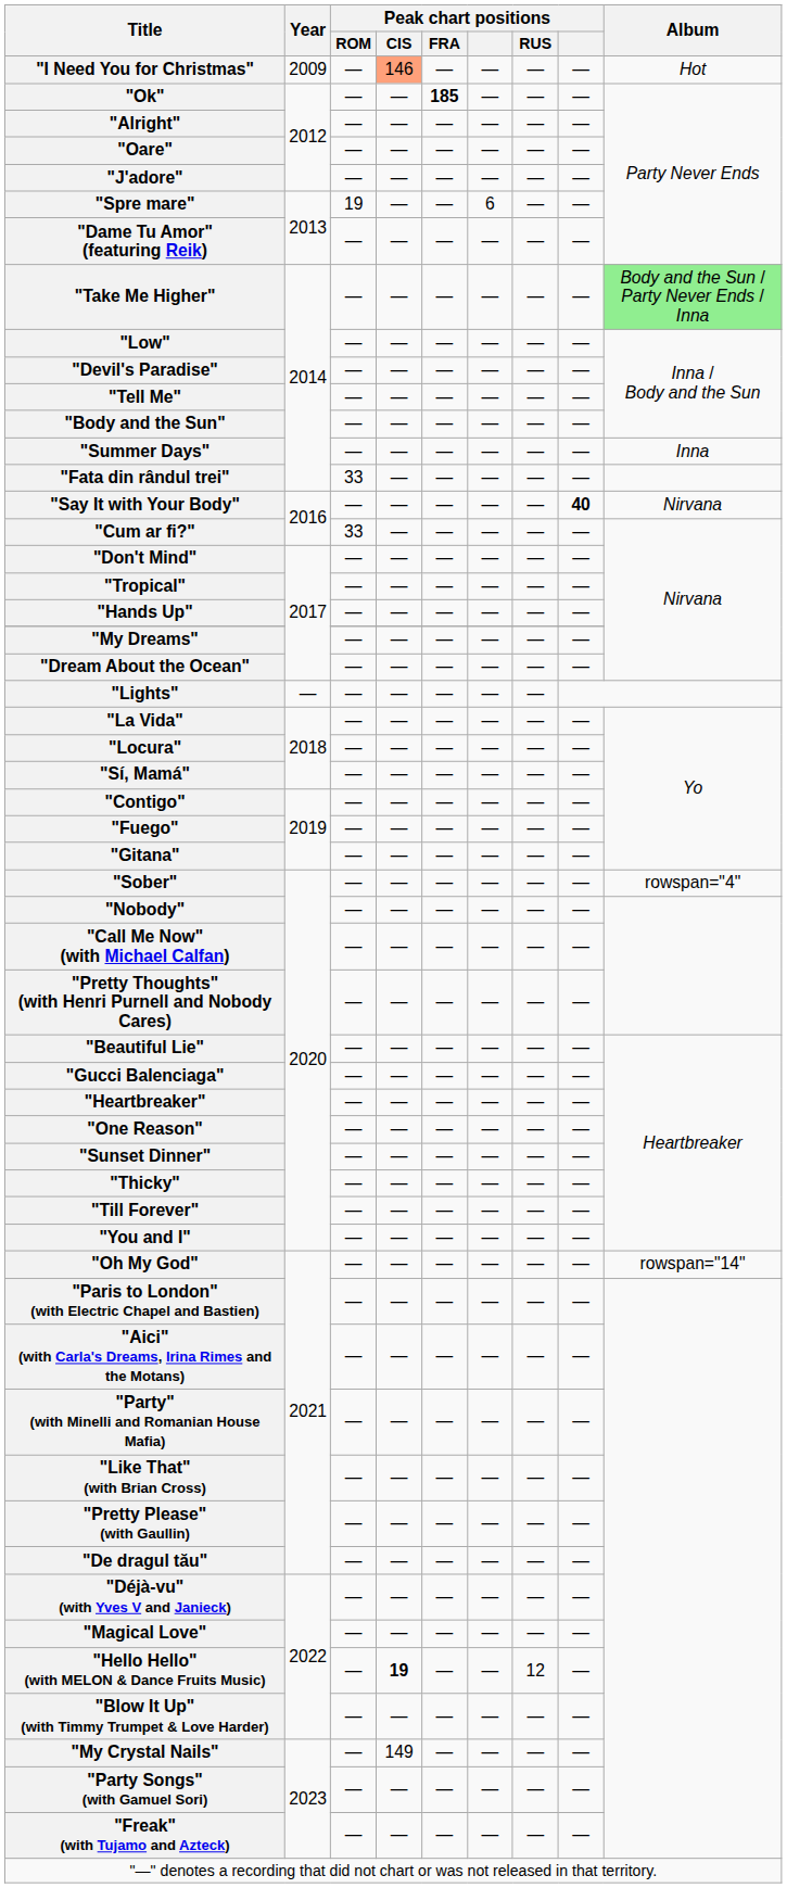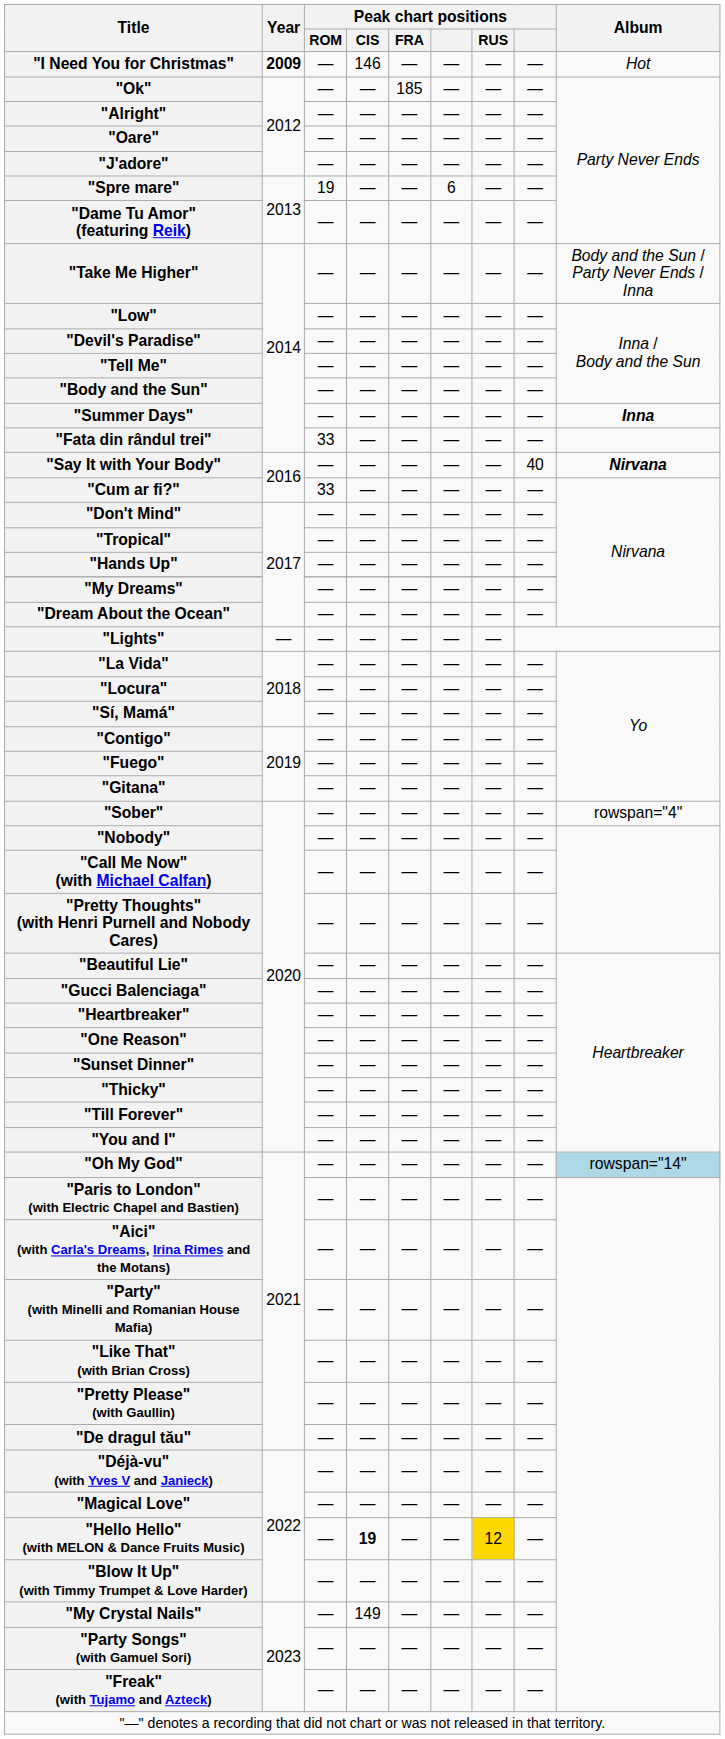"I Need You for Christmas" | Year: normal -> bold
"I Need You for Christmas" | Peak chart positions / CIS: lightsalmon background -> no background
"Ok" | Peak chart positions / FRA: bold -> normal
"Take Me Higher" | Album: lightgreen background -> no background
"Summer Days" | Album: normal -> bold
"Say It with Your Body" | column 8: bold -> normal
"Say It with Your Body" | Album: normal -> bold
"Oh My God" | Album: no background -> lightblue background
"Hello Hello" (with MELON & Dance Fruits Music) | Peak chart positions / RUS: no background -> gold background
